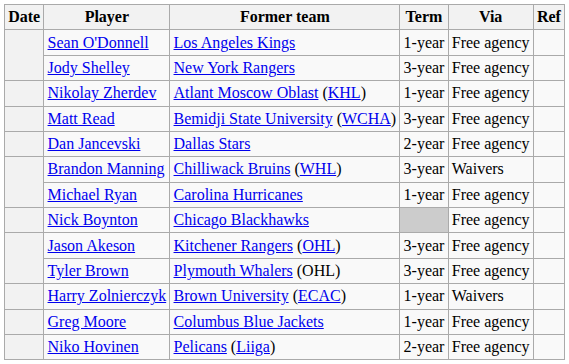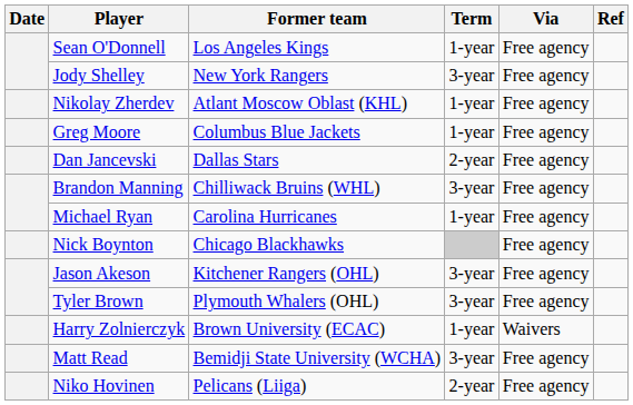rows swapped: Greg Moore <-> Matt Read
Brandon Manning | Via: Waivers -> Free agency
